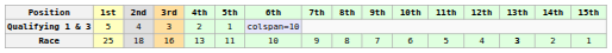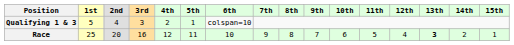Qualifying 1 & 3 | 6th: lavender background -> no background
Race | 2nd: 18 -> 20
Race | 4th: 13 -> 12
